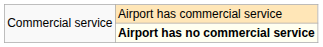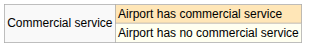row 2 | column 2: bold -> normal
